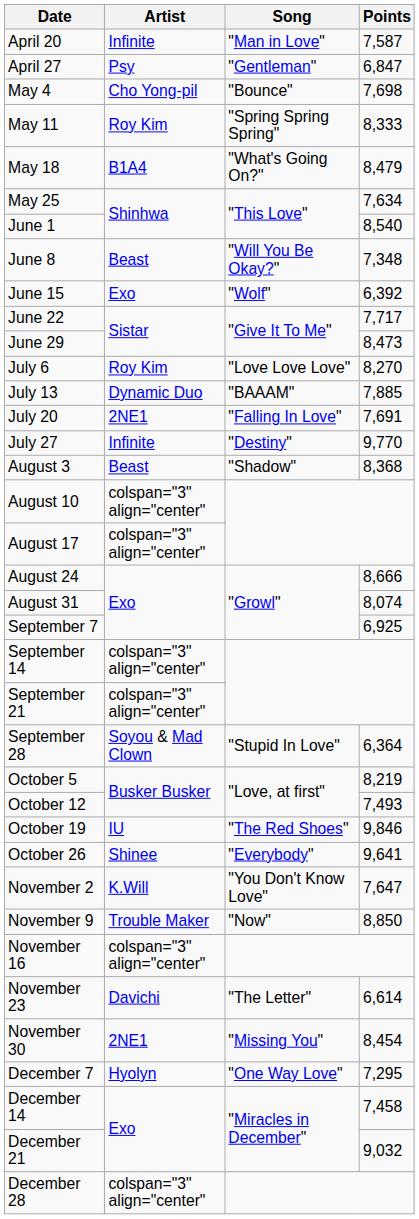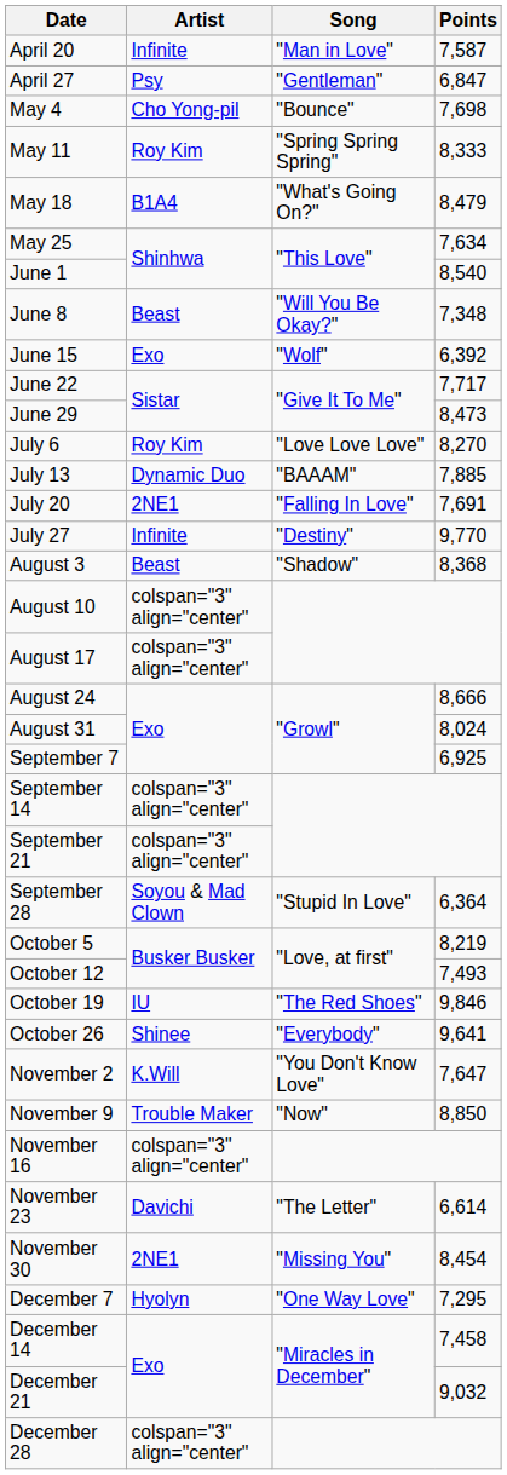August 31 | Points: 8,074 -> 8,024
